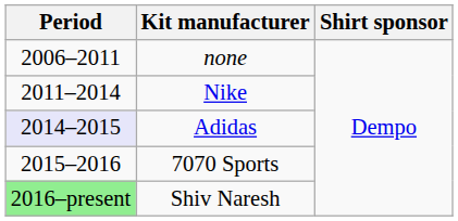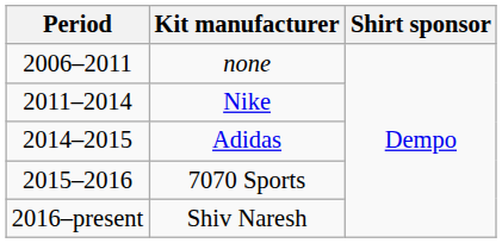Adidas | Period: lavender background -> no background
Shiv Naresh | Period: lightgreen background -> no background
